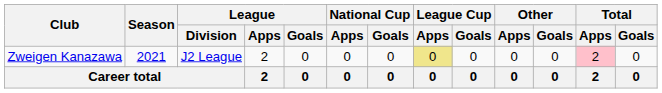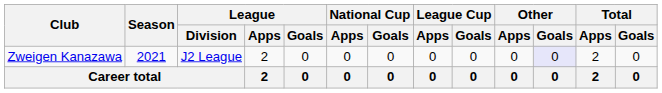Zweigen Kanazawa | League Cup / Apps: khaki background -> no background
Zweigen Kanazawa | Other / Goals: no background -> lavender background
Zweigen Kanazawa | Total / Apps: pink background -> no background
